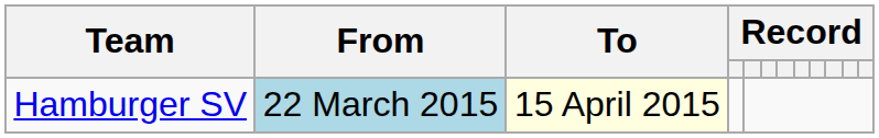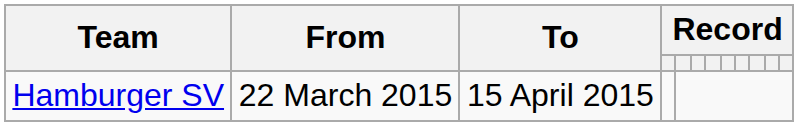Hamburger SV | From: lightblue background -> no background
Hamburger SV | To: lightyellow background -> no background
